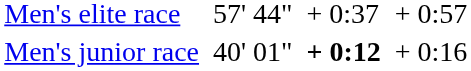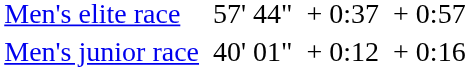Men's junior race | column 3: bold -> normal
